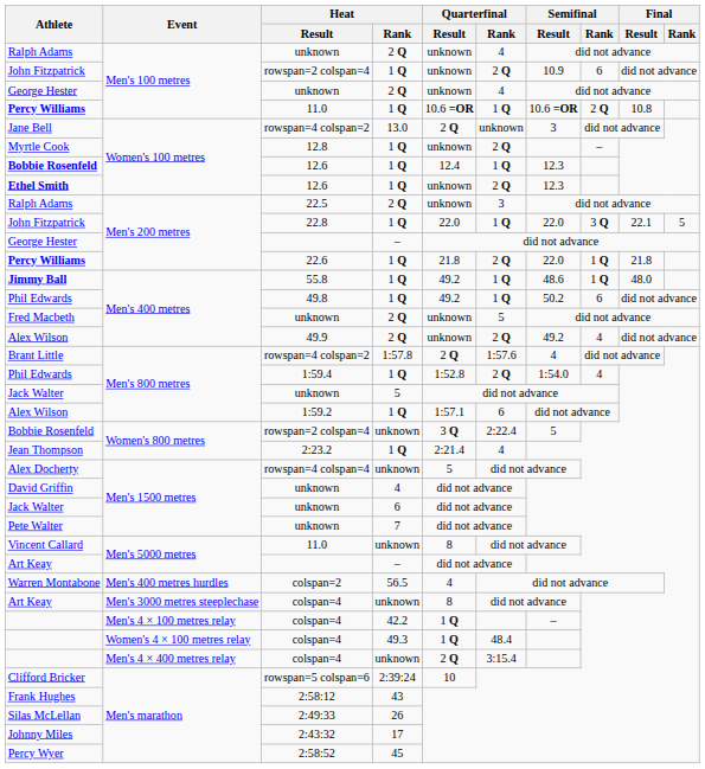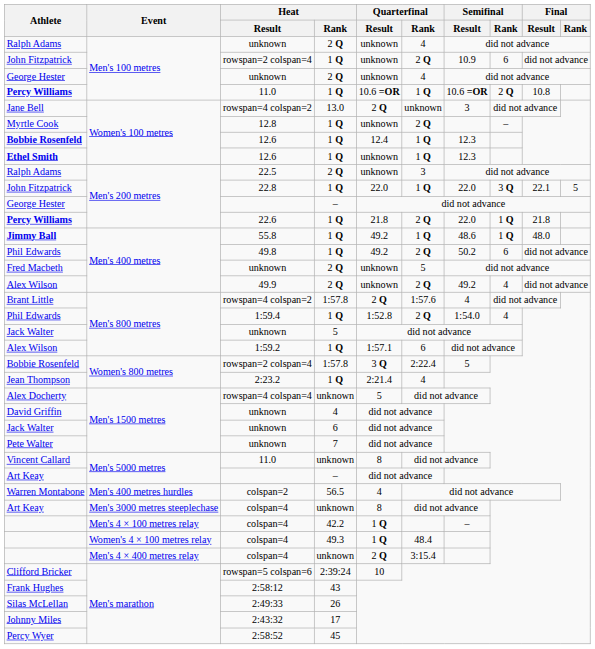Ethel Smith | Quarterfinal / Rank: 2 Q -> 1 Q
Phil Edwards / Men's 400 metres | Quarterfinal / Rank: 1 Q -> 2 Q
Bobbie Rosenfeld / Women's 800 metres | Heat / Rank: unknown -> 1:57.8
